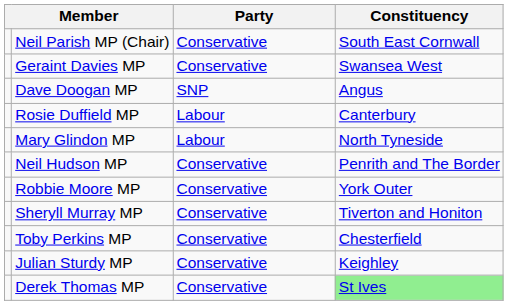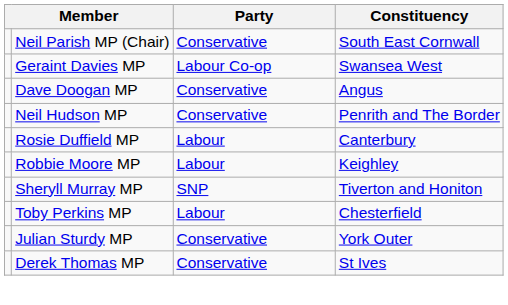Geraint Davies MP | Party: Conservative -> Labour Co-op
Dave Doogan MP | Party: SNP -> Conservative
rows swapped: Rosie Duffield MP <-> Neil Hudson MP
- row: Mary Glindon MP | Labour | North Tyneside
Robbie Moore MP | Party: Conservative -> Labour
Robbie Moore MP | Constituency: York Outer -> Keighley
Sheryll Murray MP | Party: Conservative -> SNP
Toby Perkins MP | Party: Conservative -> Labour
Julian Sturdy MP | Constituency: Keighley -> York Outer
Derek Thomas MP | Constituency: lightgreen background -> no background
